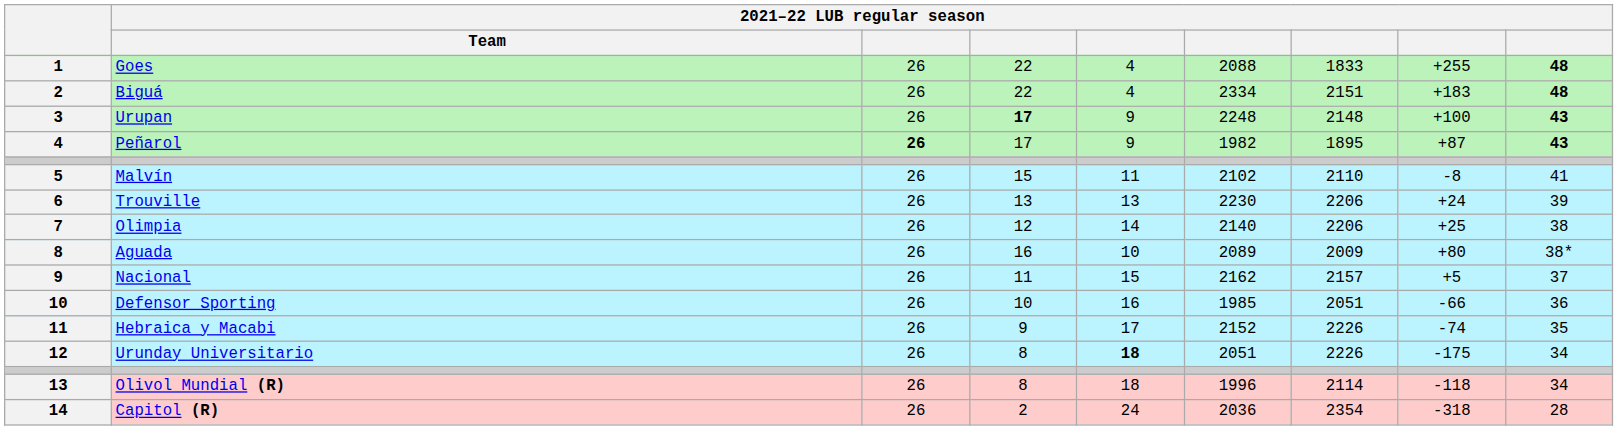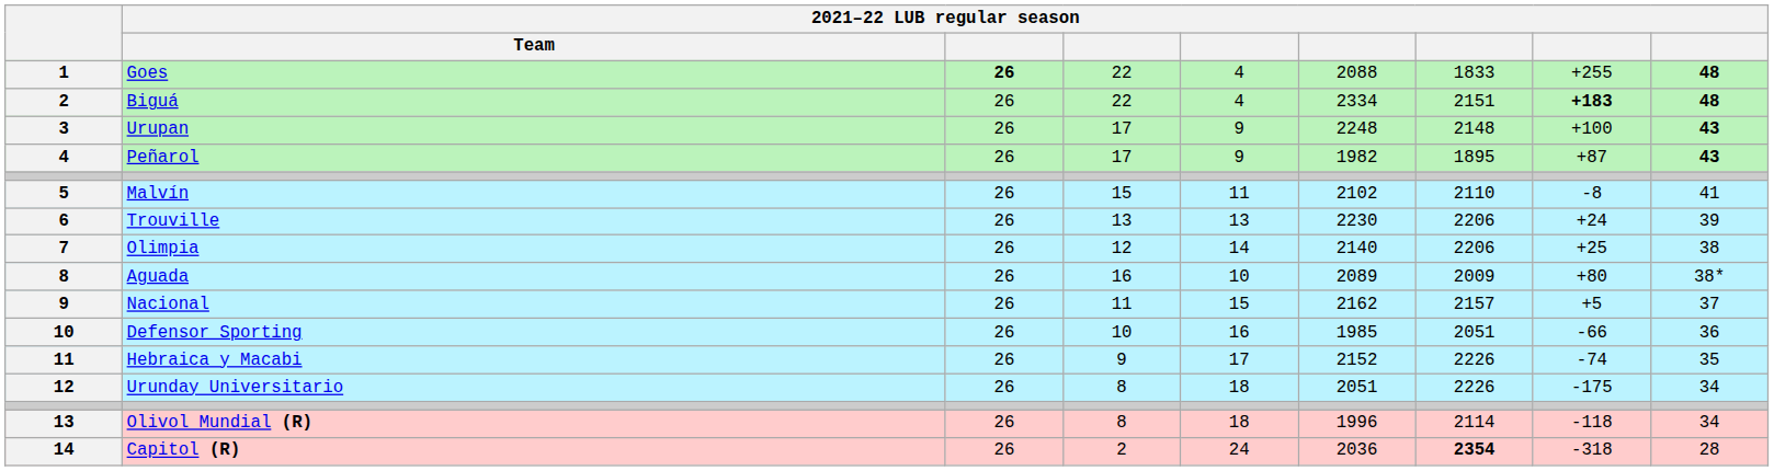Goes | column 3: normal -> bold
Biguá | column 8: normal -> bold
Urupan | column 4: bold -> normal
Peñarol | column 3: bold -> normal
Urunday Universitario | column 5: bold -> normal
Capitol (R) | column 7: normal -> bold
